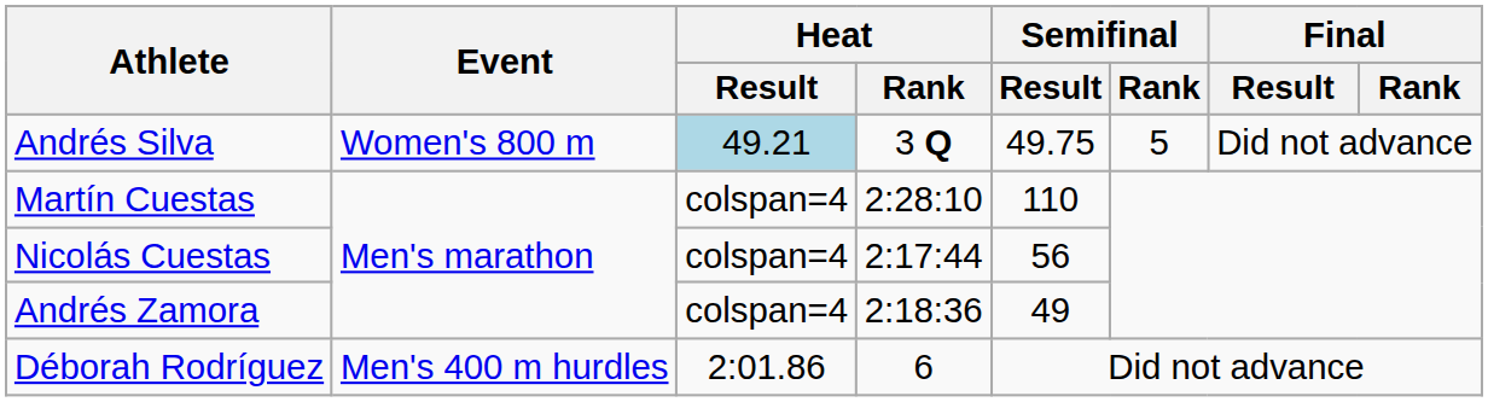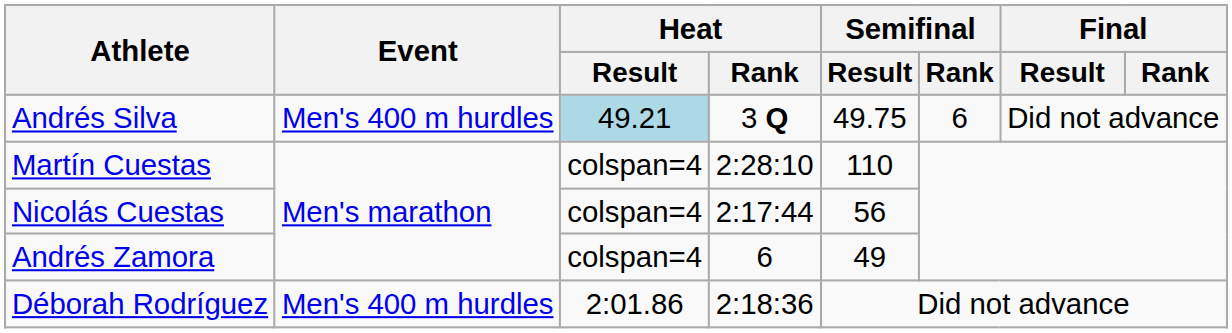Andrés Silva | Event: Women's 800 m -> Men's 400 m hurdles
Andrés Silva | Semifinal / Rank: 5 -> 6
Andrés Zamora | Heat / Rank: 2:18:36 -> 6
Déborah Rodríguez | Heat / Rank: 6 -> 2:18:36
